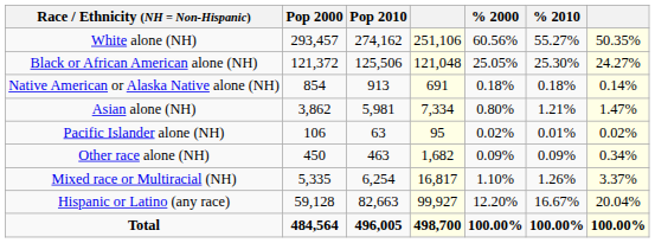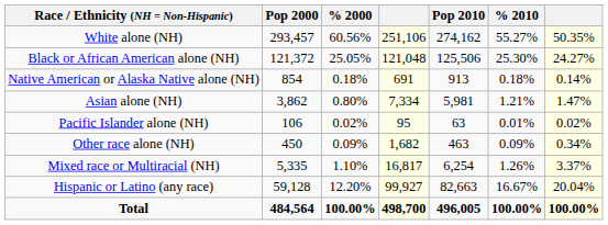columns swapped: Pop 2010 <-> % 2000
